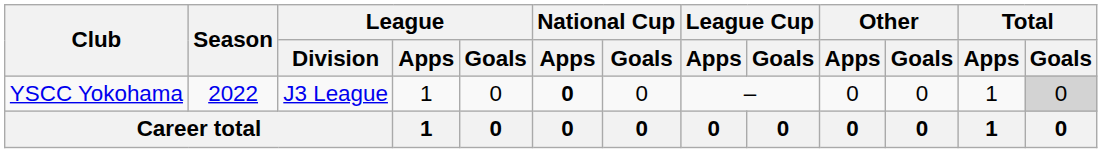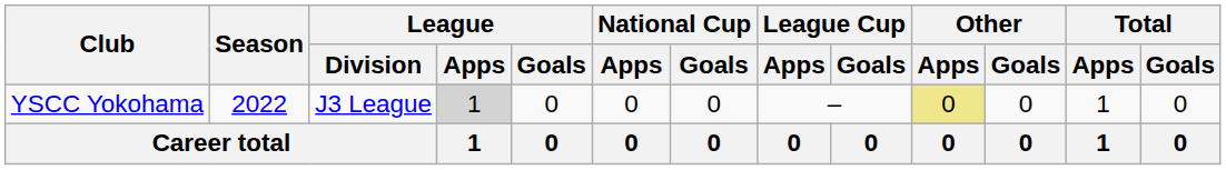YSCC Yokohama | League / Apps: no background -> lightgrey background
YSCC Yokohama | National Cup / Apps: bold -> normal
YSCC Yokohama | Other / Apps: no background -> khaki background
YSCC Yokohama | Total / Goals: lightgrey background -> no background
